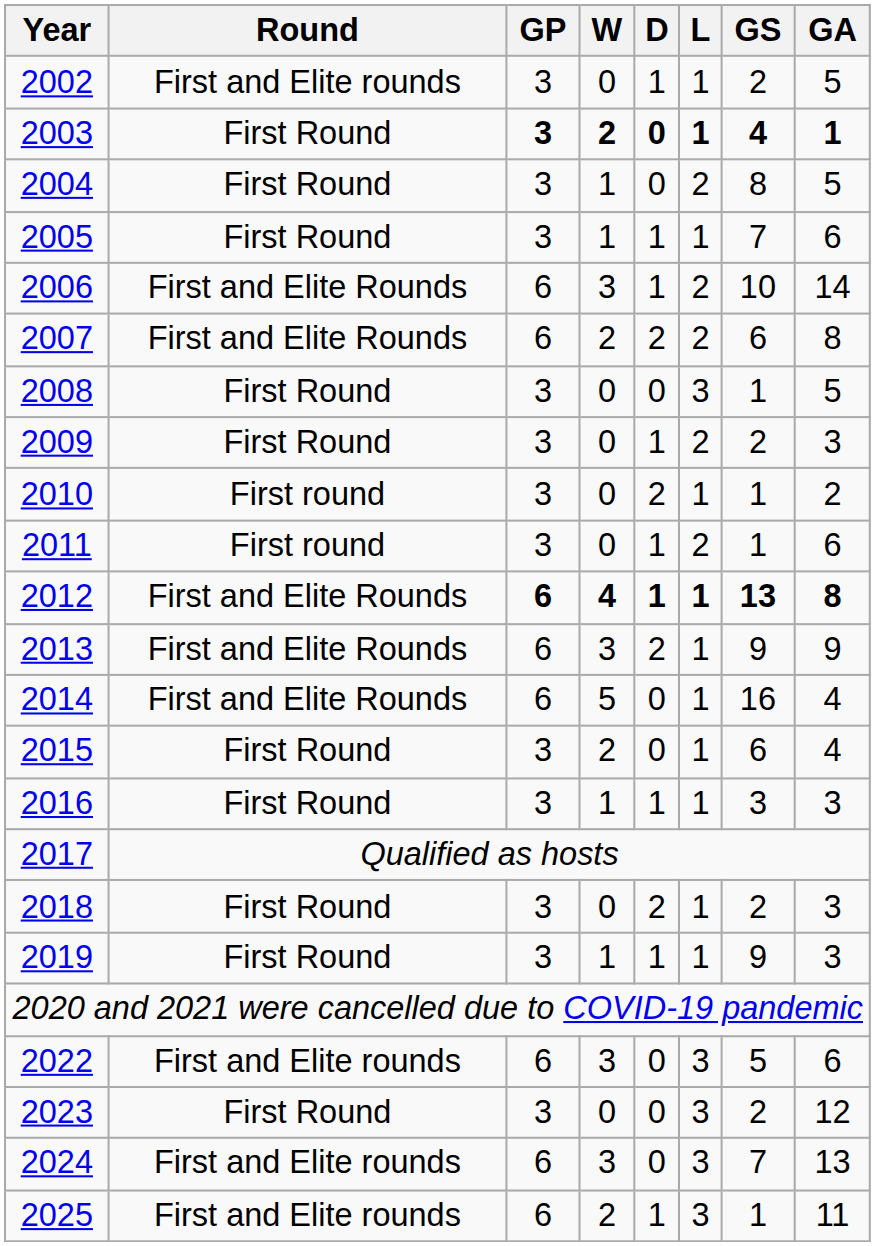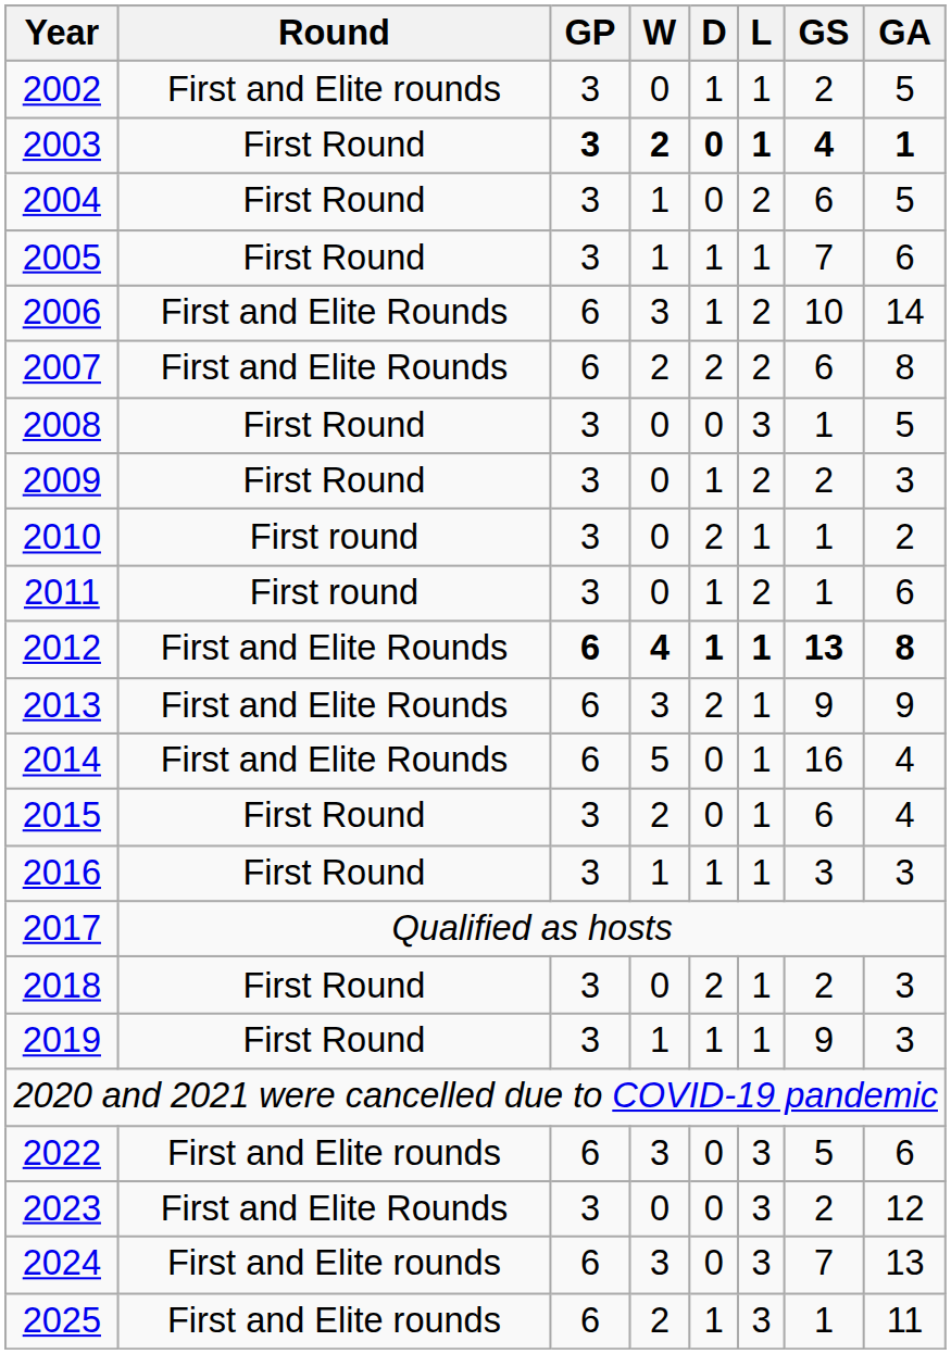2004 | GS: 8 -> 6
2023 | Round: First Round -> First and Elite Rounds
